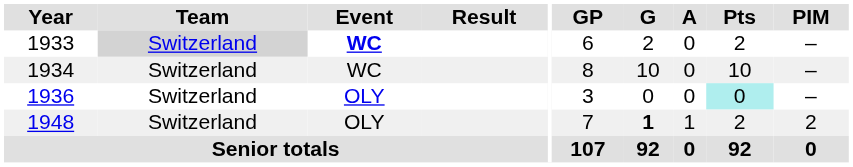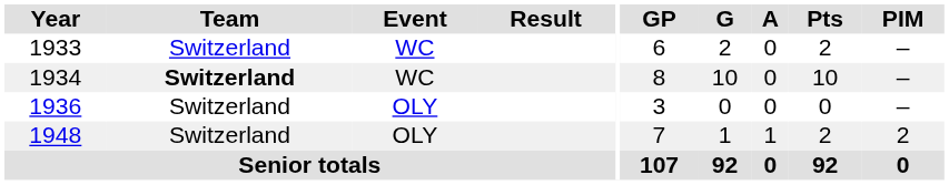1933 | Team: lightgrey background -> no background
1933 | Event: bold -> normal
1934 | Team: normal -> bold
1936 | Pts: paleturquoise background -> no background
1948 | G: bold -> normal
